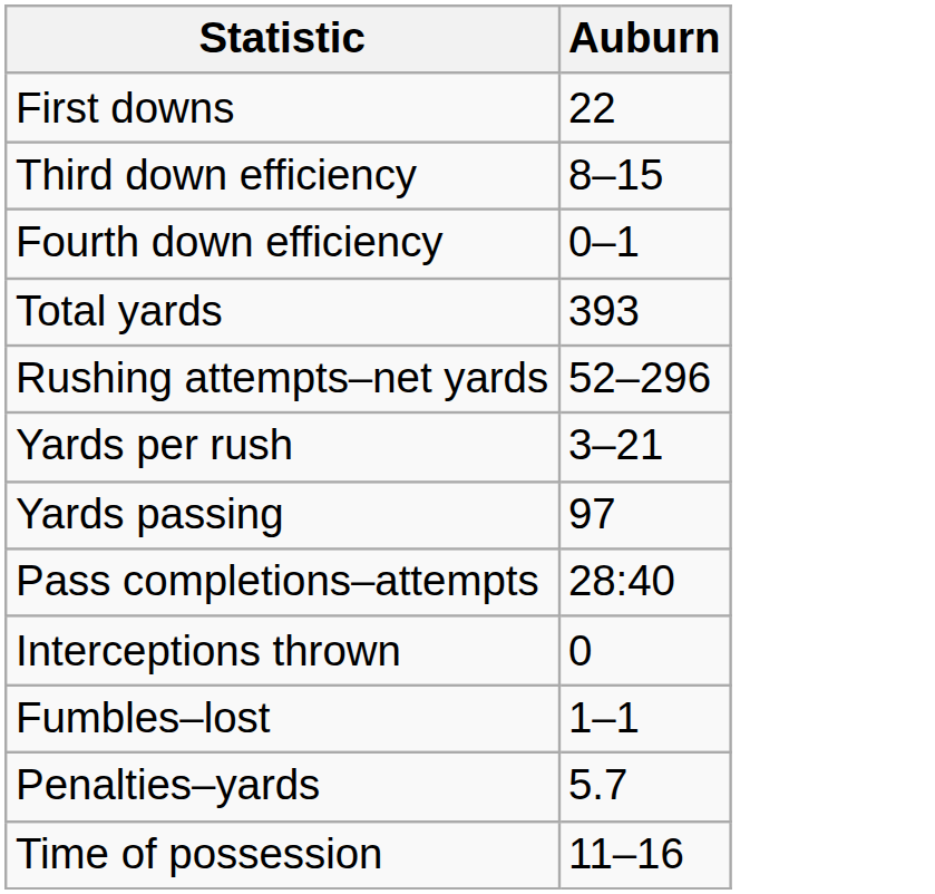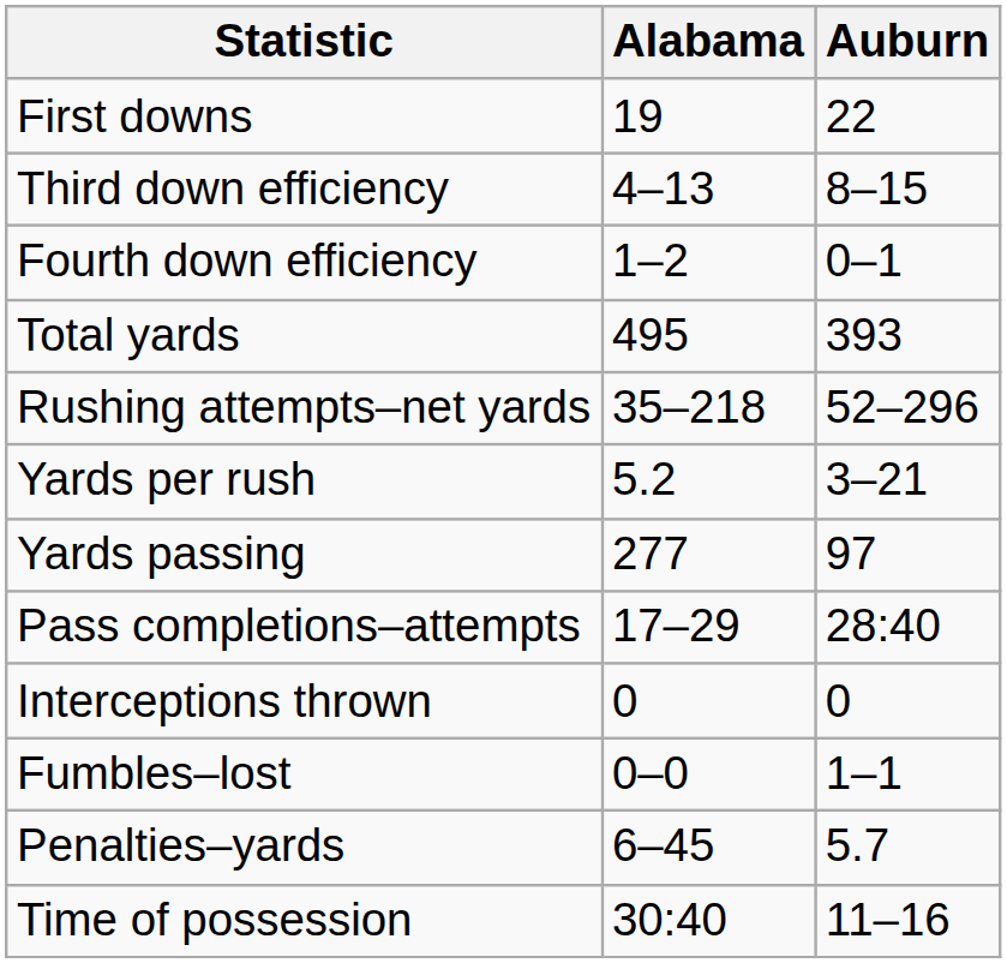+ column: Alabama | 19 | 4–13 | 1–2 | 495 | 35–218 | 5.2 | 277 | 17–29 | 0 | 0–0 | 6–45 | 30:40
